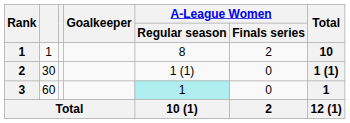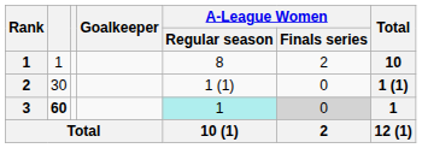3 | column 2: normal -> bold
3 | A-League Women / Finals series: no background -> lightgrey background
